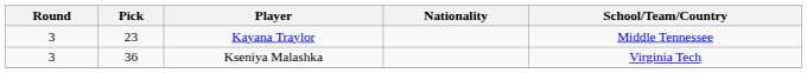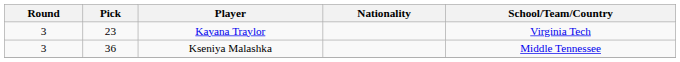Kayana Traylor | School/Team/Country: Middle Tennessee -> Virginia Tech
Kseniya Malashka | School/Team/Country: Virginia Tech -> Middle Tennessee
